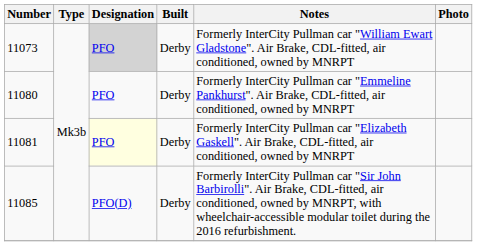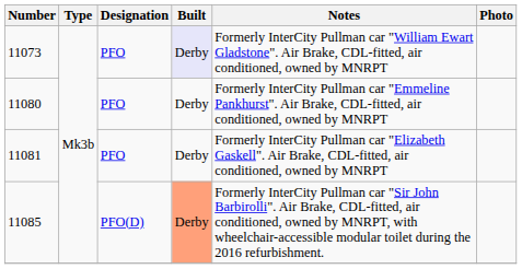11073 | Designation: lightgrey background -> no background
11073 | Built: no background -> lavender background
11081 | Designation: lightyellow background -> no background
11085 | Built: no background -> lightsalmon background
